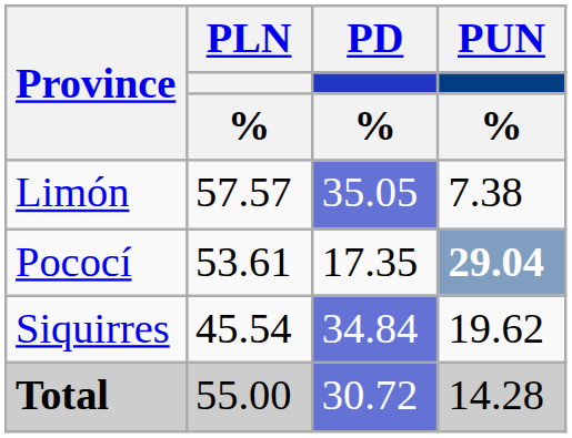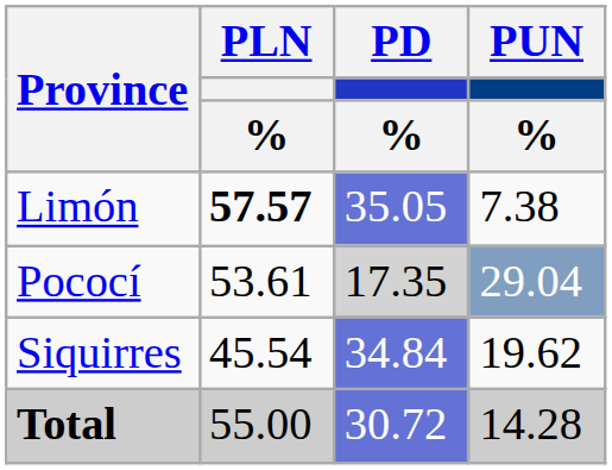Limón | PLN / %: normal -> bold
Pococí | PD / %: no background -> lightgrey background
Pococí | PUN / %: bold -> normal
